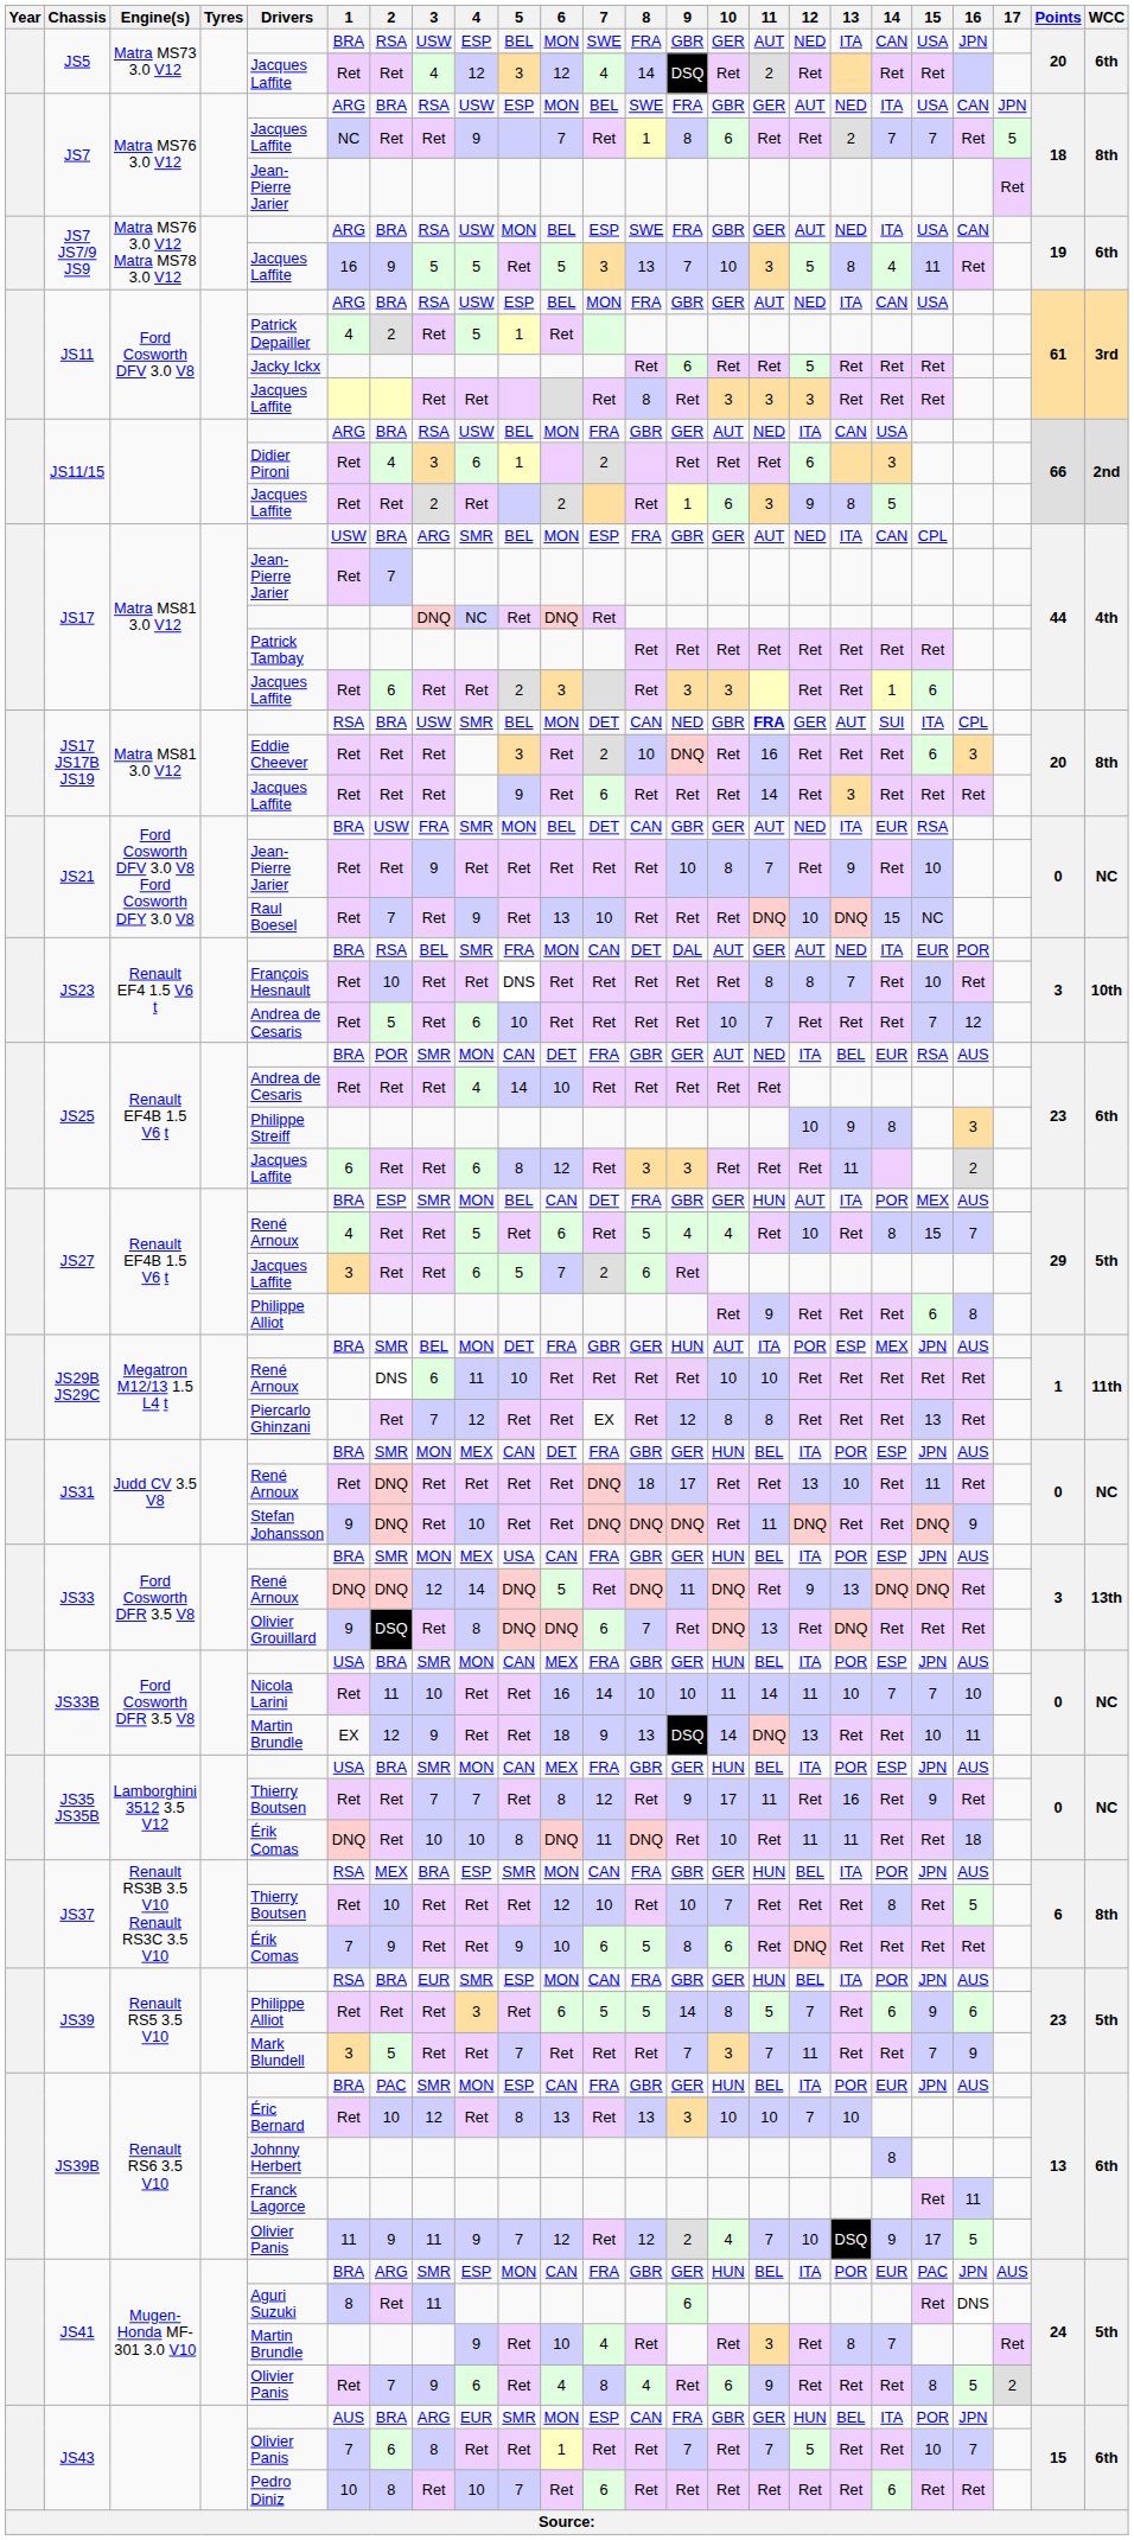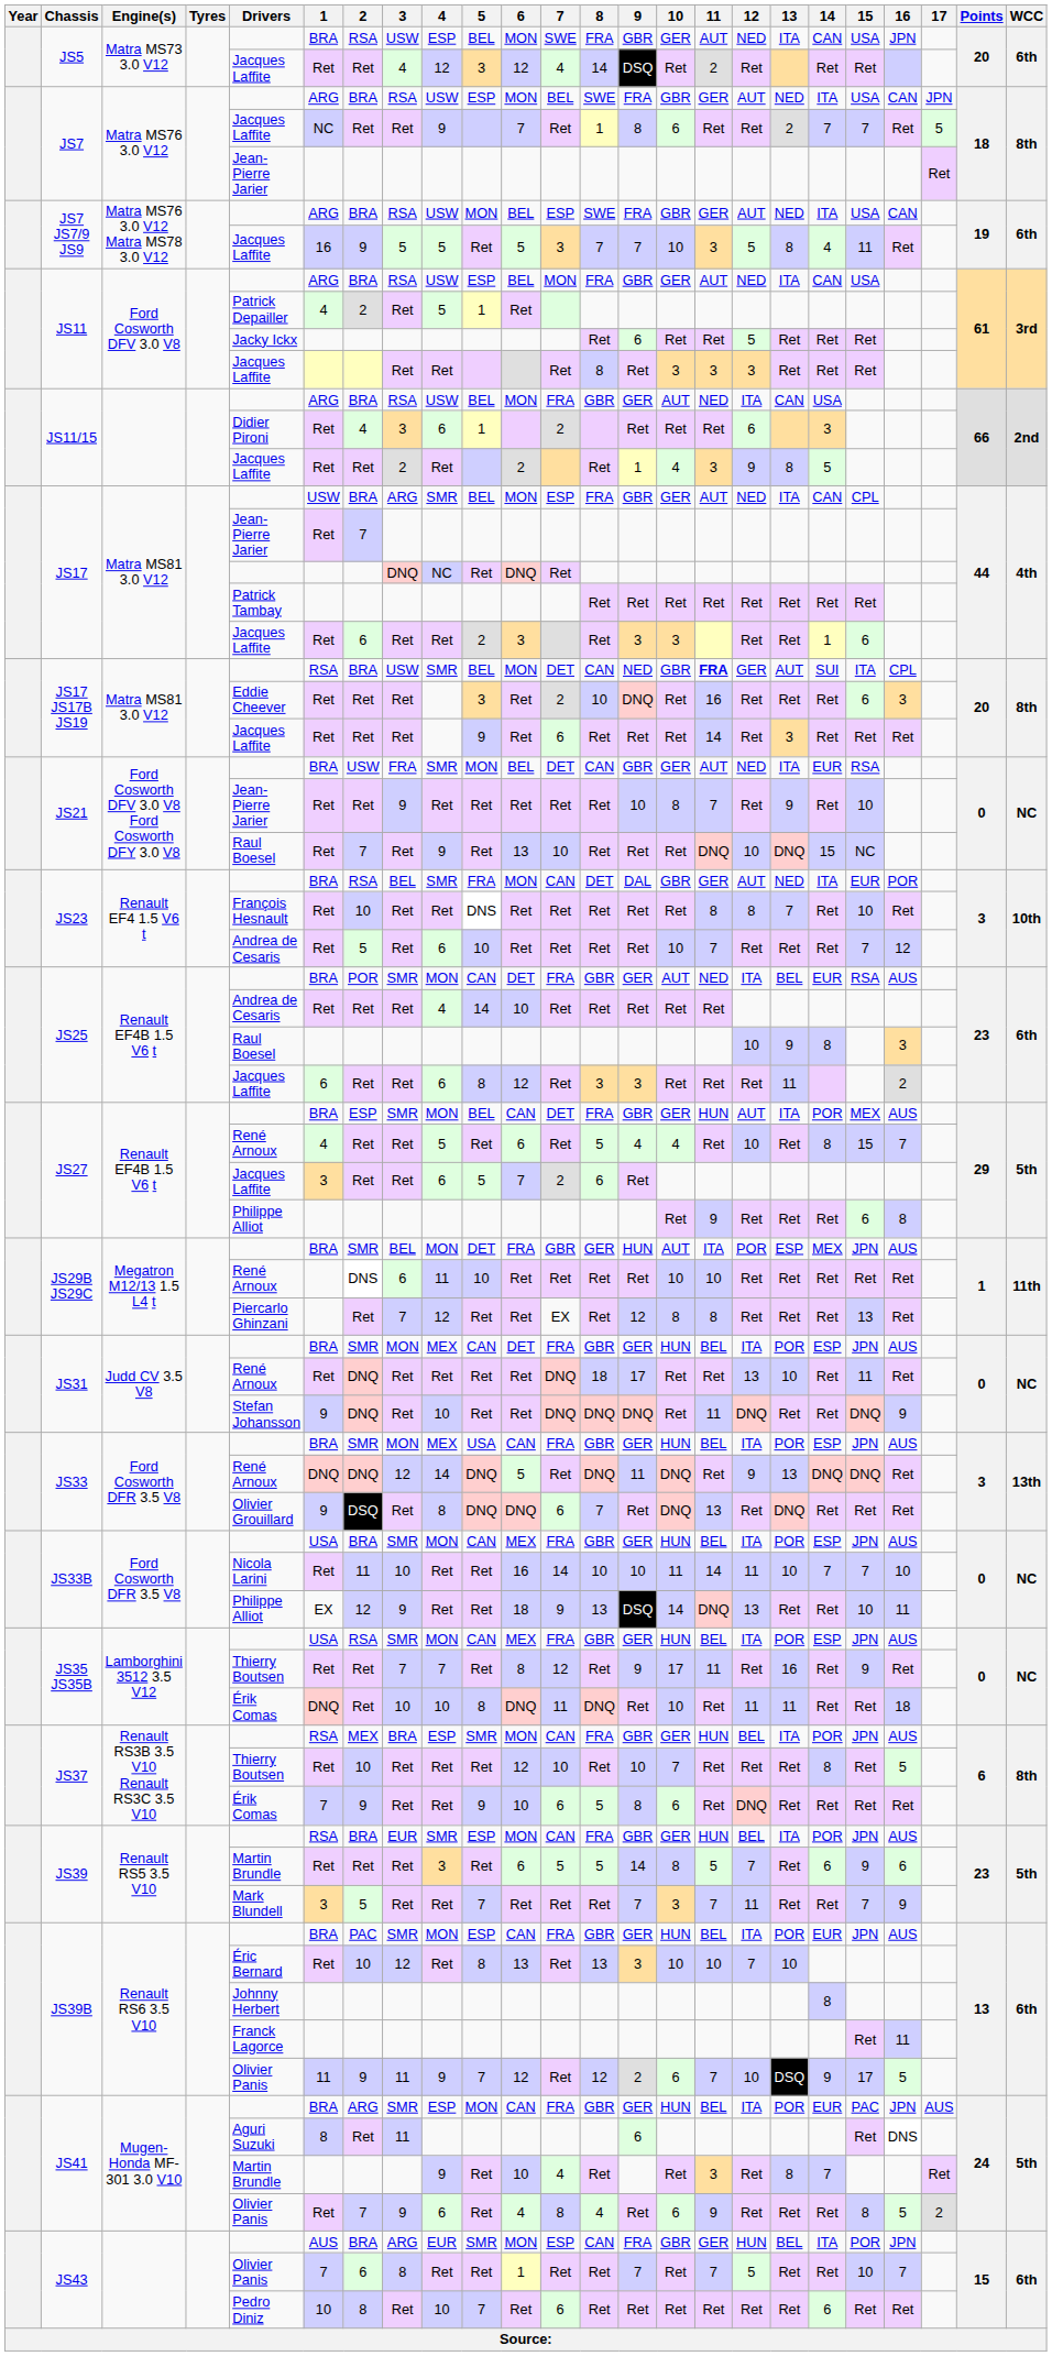row 8 | 8: 13 -> 7
row 15 | 10: 6 -> 4
row 27 | 10: AUT -> GBR
row 32 | Drivers: Philippe Streiff -> Raul Boesel
row 49 | Drivers: Martin Brundle -> Philippe Alliot
row 50 | 2: BRA -> RSA
row 57 | Drivers: Philippe Alliot -> Martin Brundle
row 63 | 10: 4 -> 6
